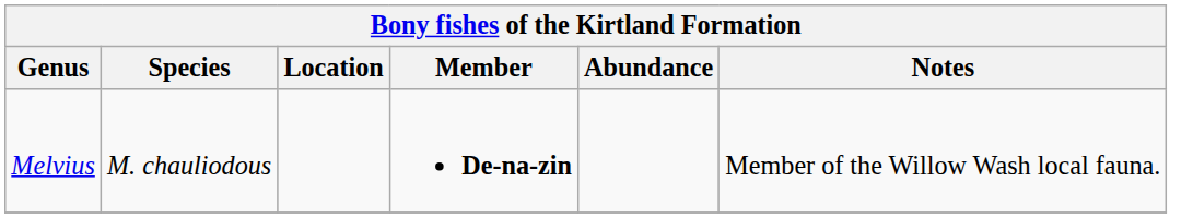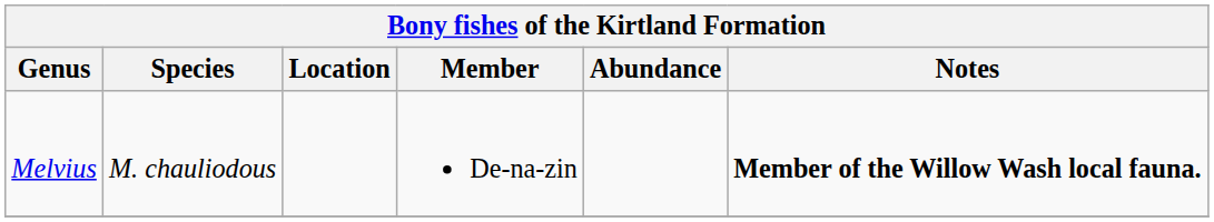Melvius | Member: bold -> normal
Melvius | Notes: normal -> bold
